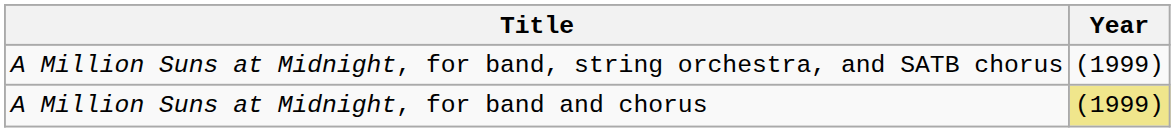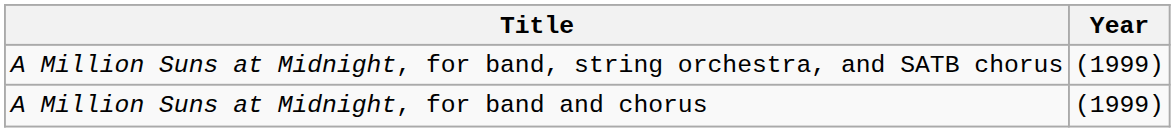A Million Suns at Midnight, for band and chorus | Year: khaki background -> no background
